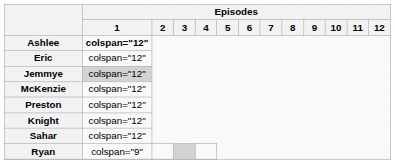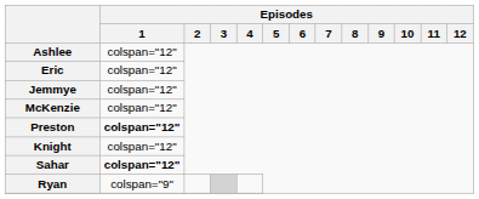Ashlee | Episodes / 1: bold -> normal
Jemmye | Episodes / 1: lightgrey background -> no background
Preston | Episodes / 1: normal -> bold
Sahar | Episodes / 1: normal -> bold
